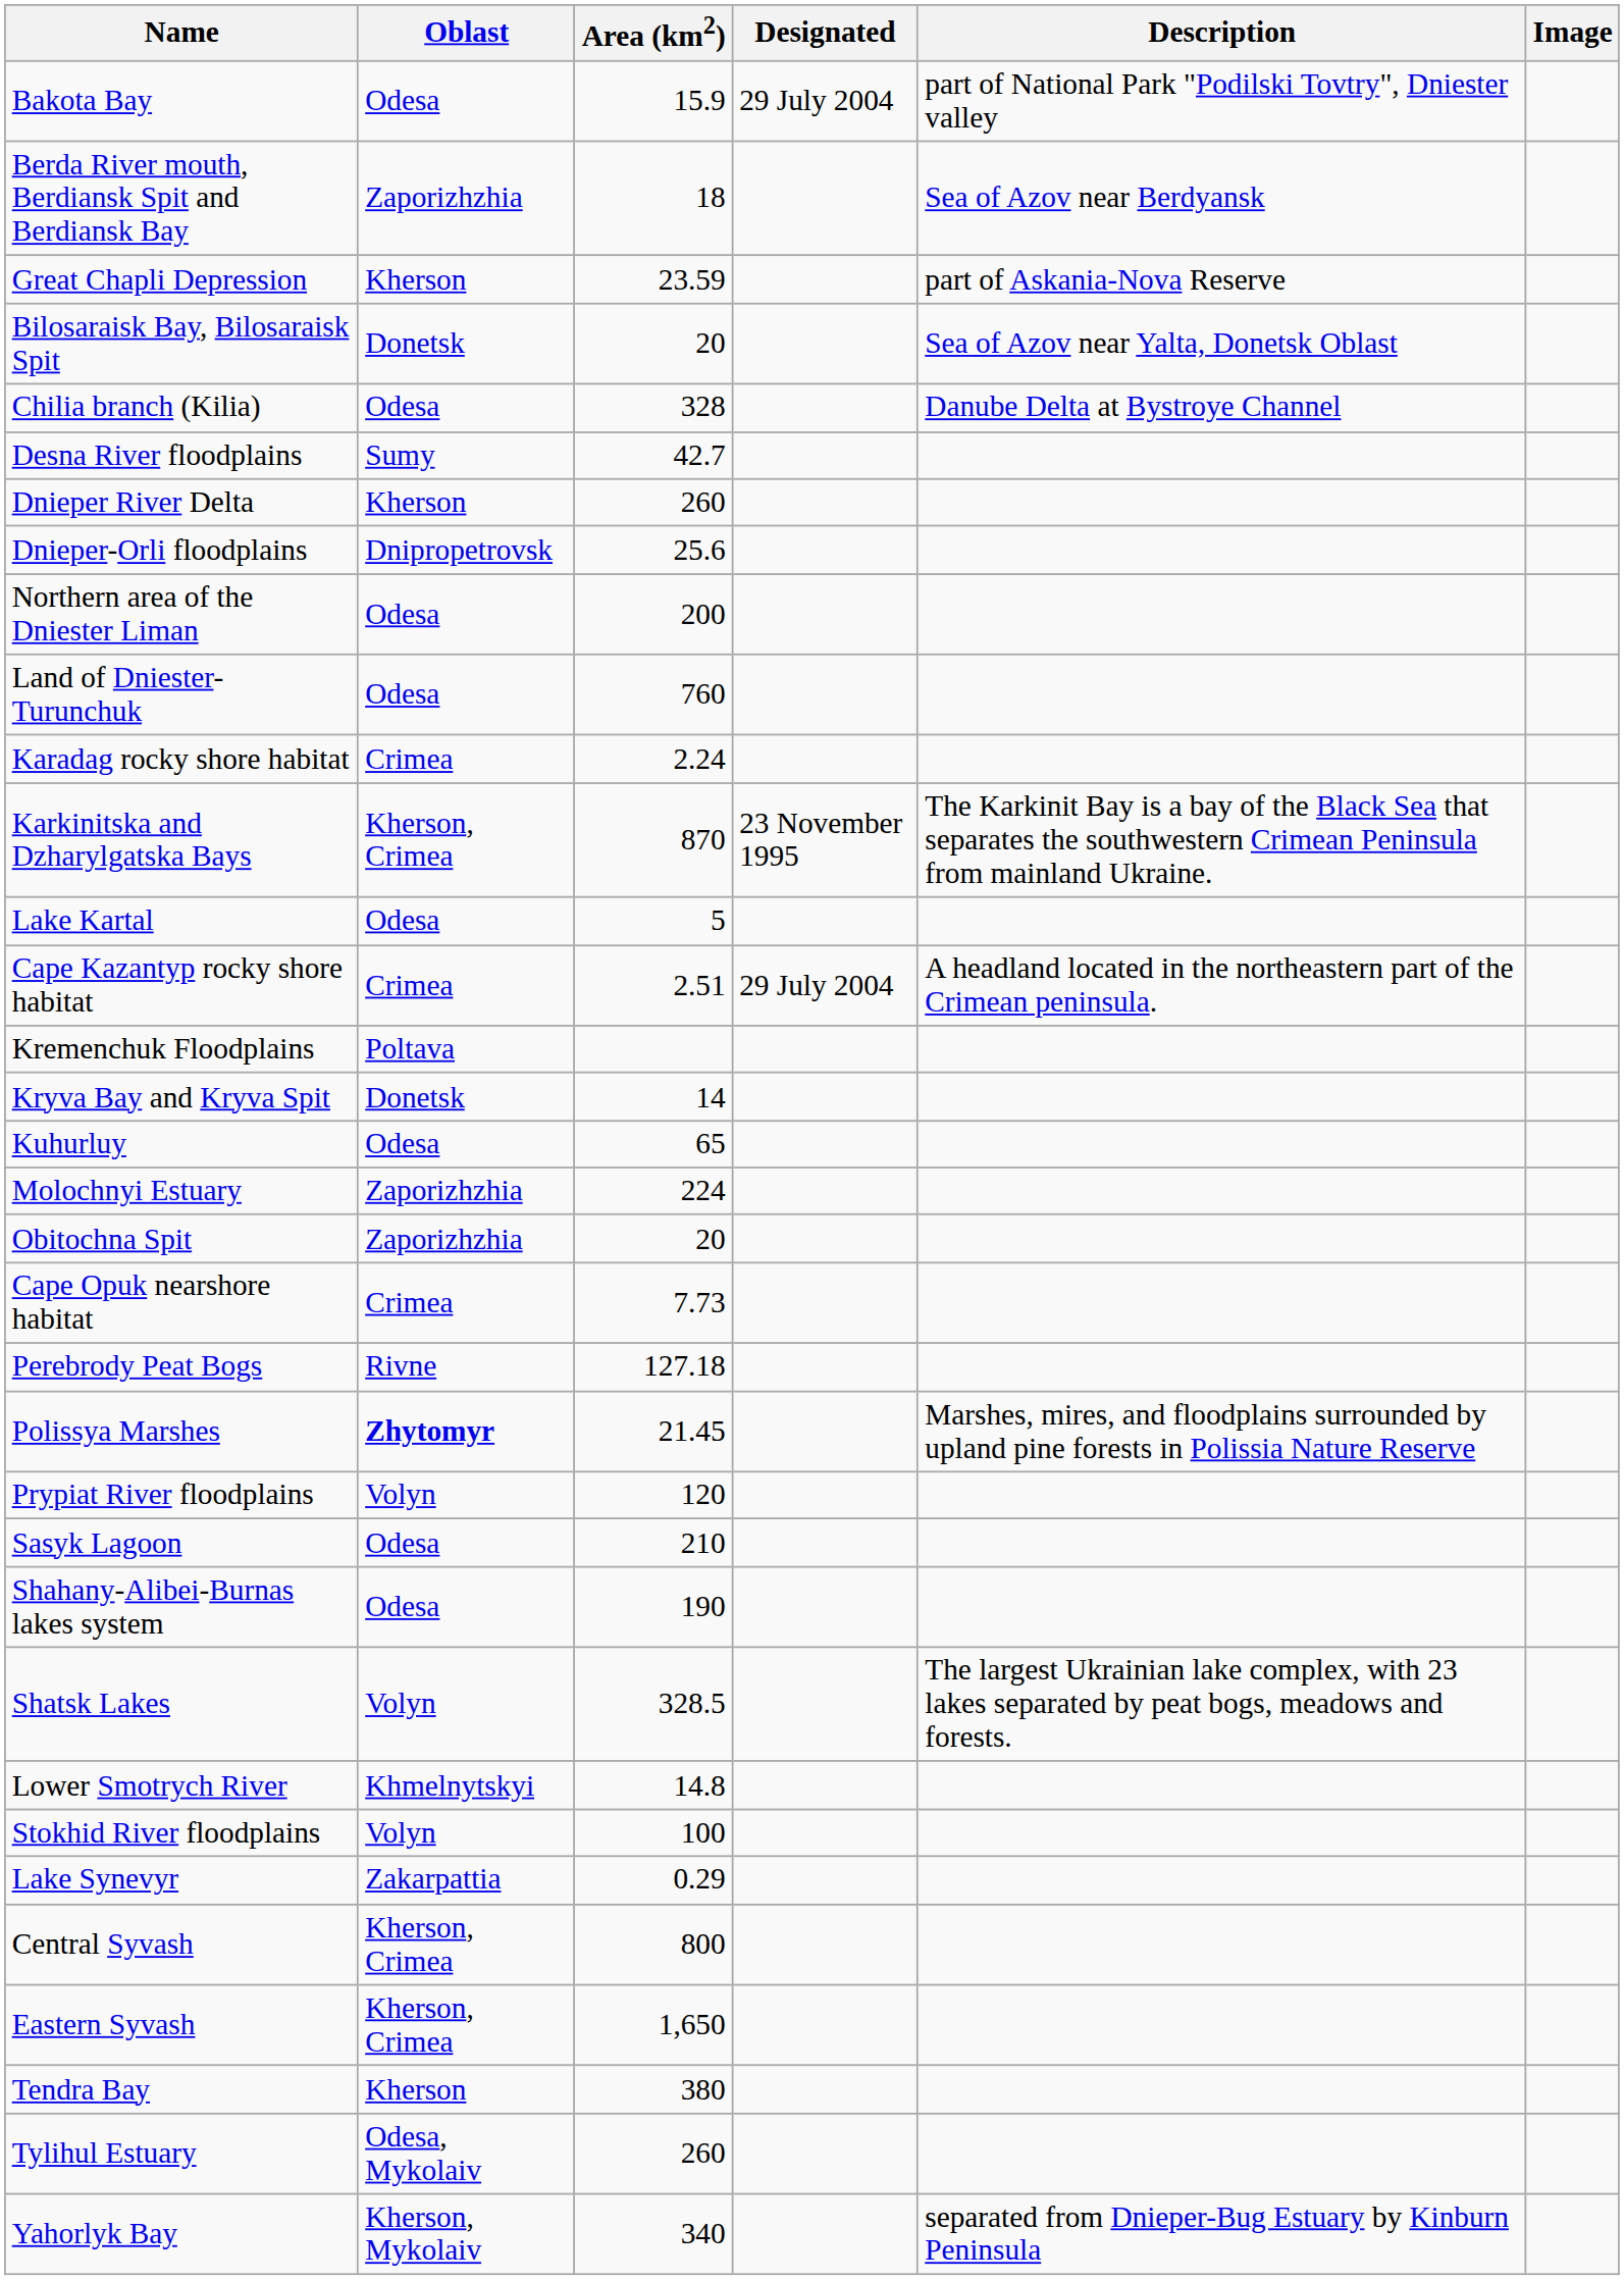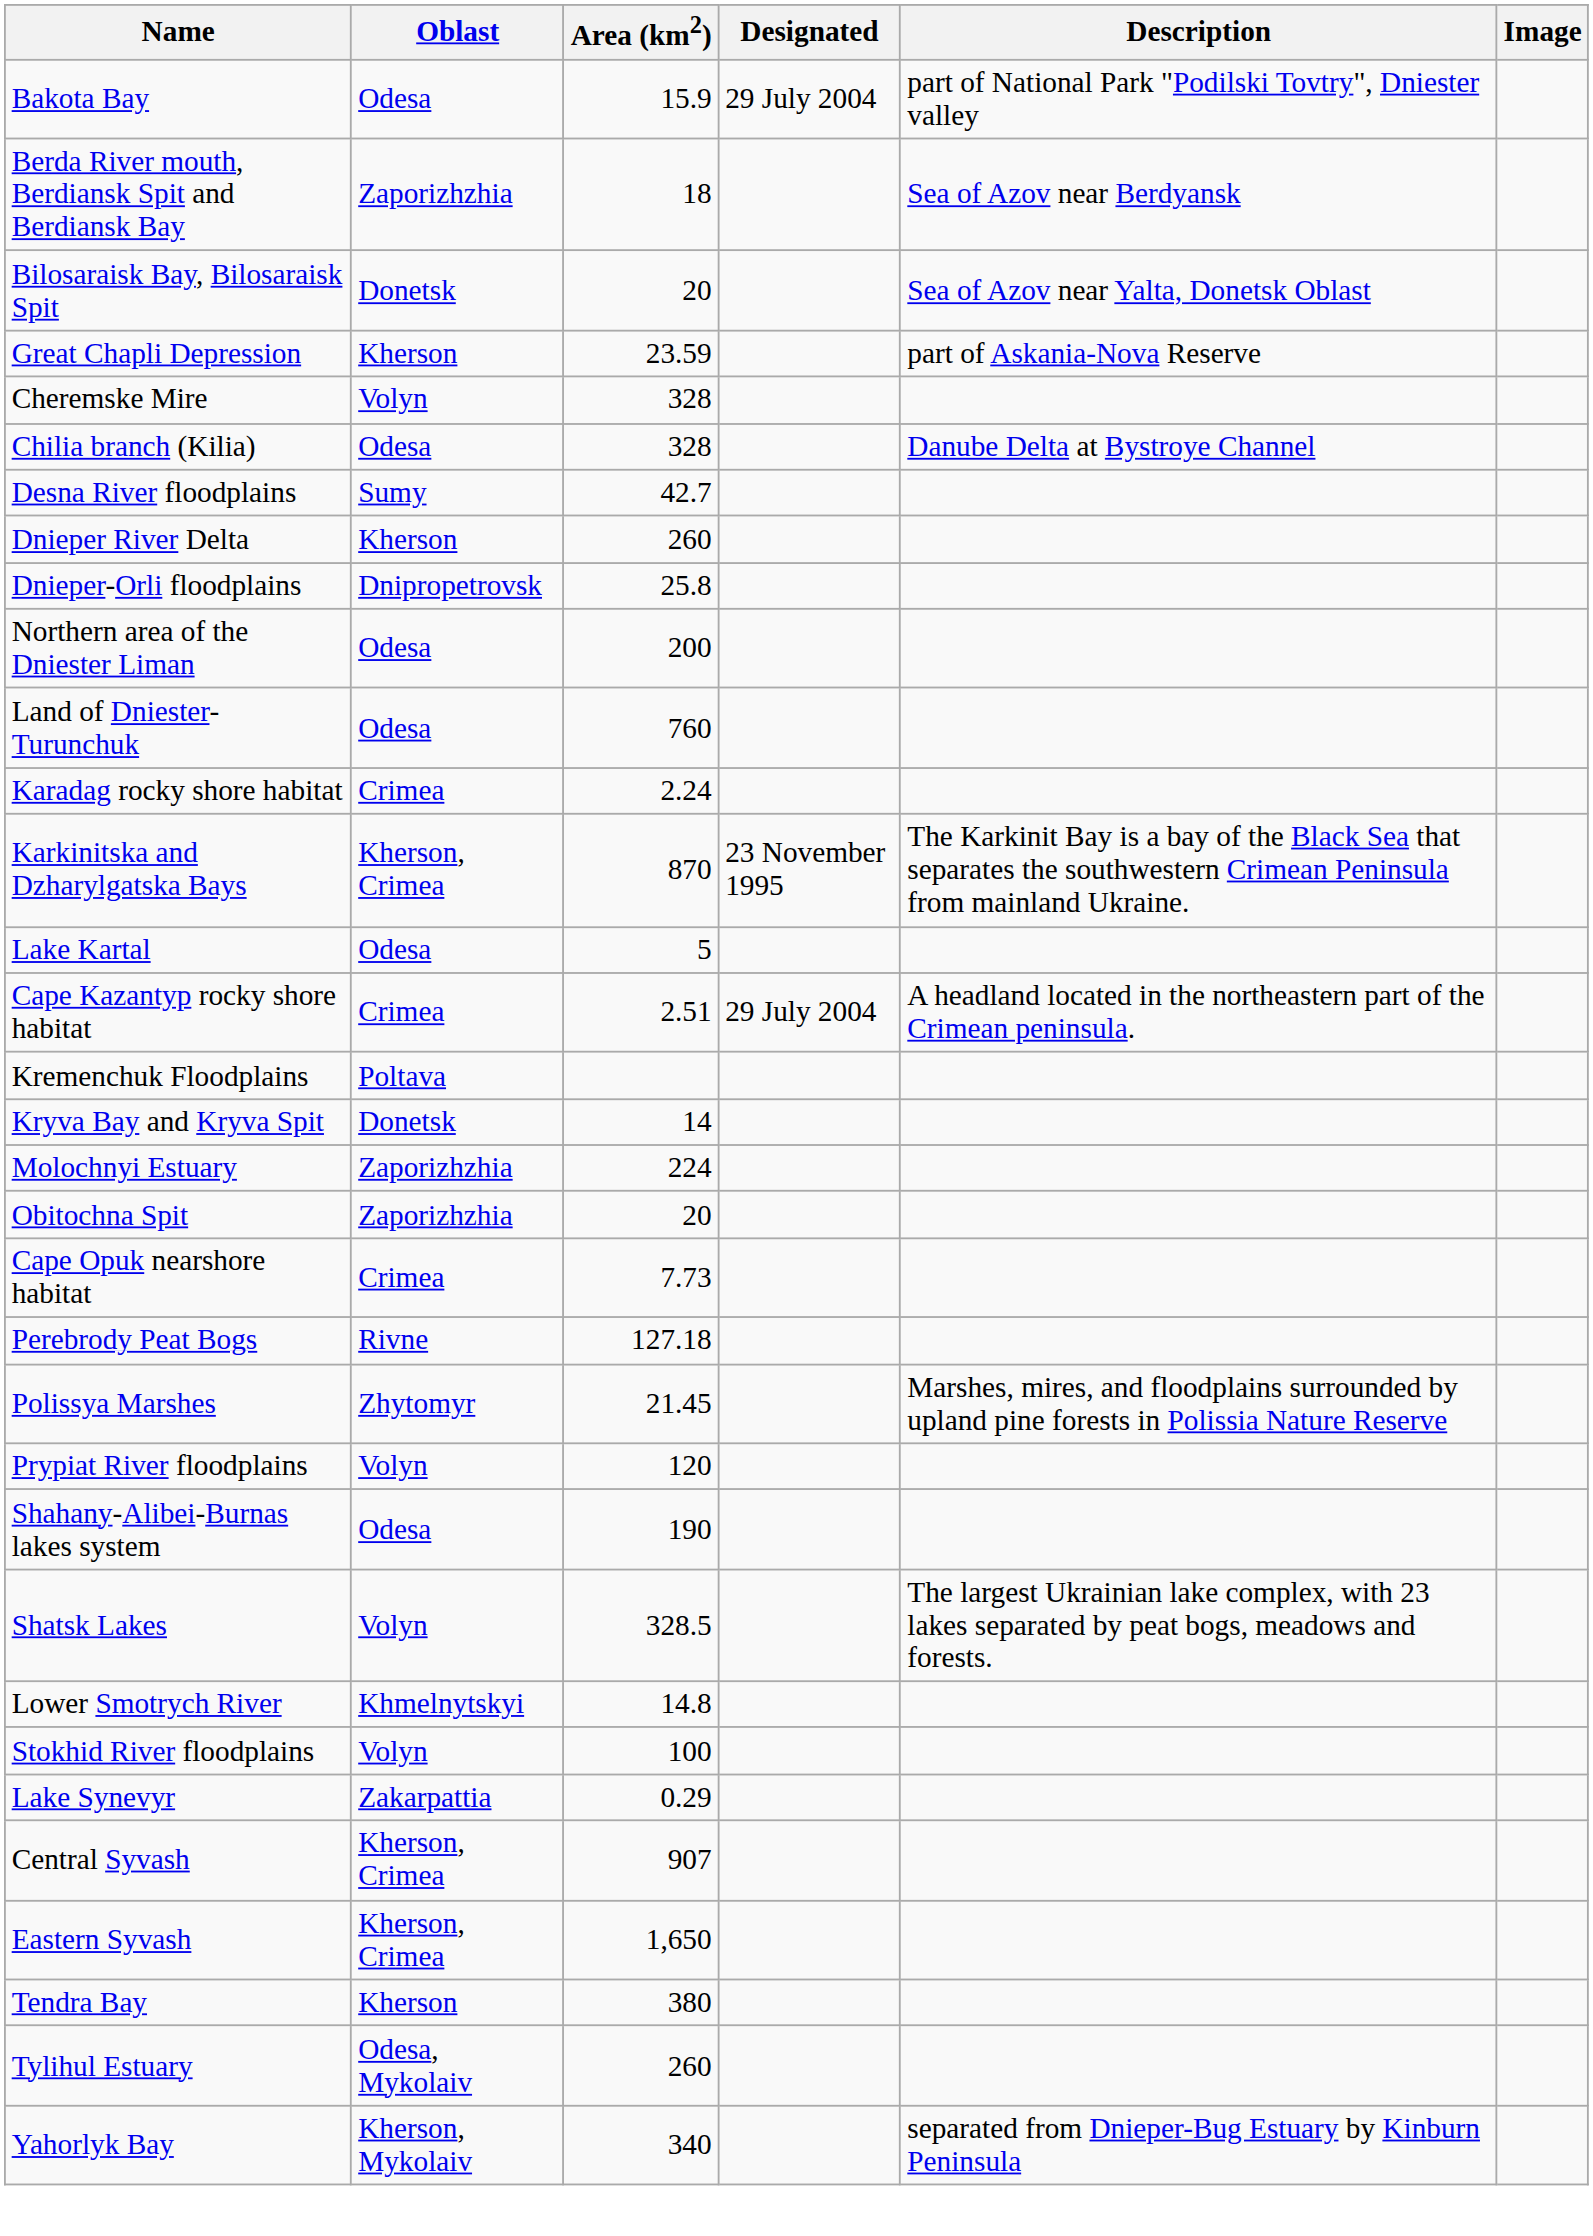rows swapped: Bilosaraisk Bay, Bilosaraisk Spit <-> Great Chapli Depression
+ row: Cheremske Mire | Volyn | 328
Dnieper-Orli floodplains | Area (km2): 25.6 -> 25.8
- row: Kuhurluy | Odesa | 65
Polissya Marshes | Oblast: bold -> normal
- row: Sasyk Lagoon | Odesa | 210
Central Syvash | Area (km2): 800 -> 907
